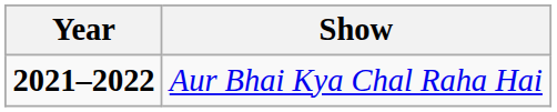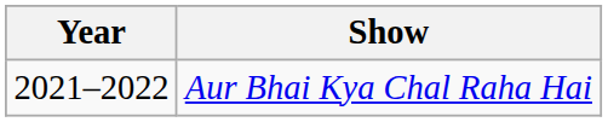Aur Bhai Kya Chal Raha Hai | Year: bold -> normal
